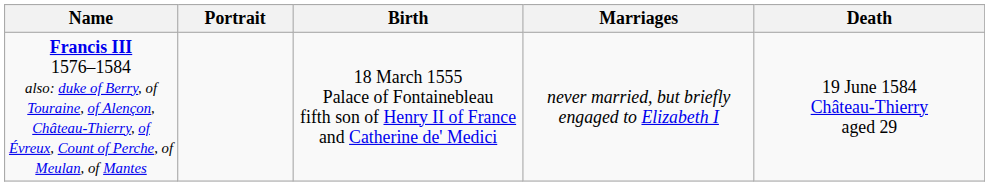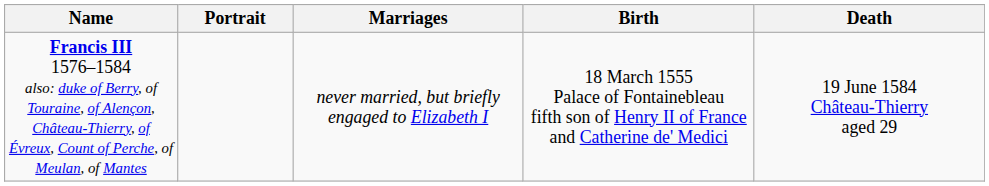columns swapped: Birth <-> Marriages
